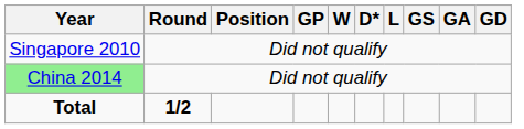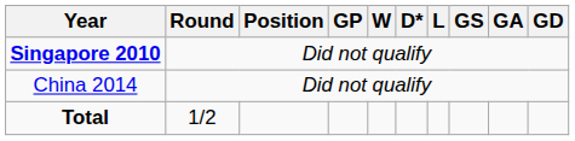Singapore 2010 | Year: normal -> bold
China 2014 | Year: lightgreen background -> no background
Total | Round: bold -> normal
